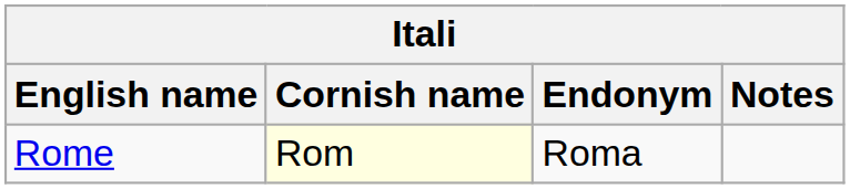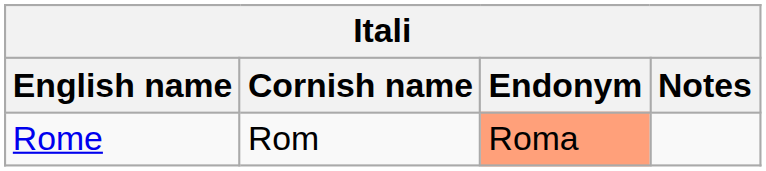Rome | Cornish name: lightyellow background -> no background
Rome | Endonym: no background -> lightsalmon background
